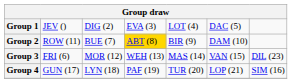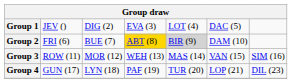Group 2 | column 2: ROW (11) -> FRI (6)
Group 2 | column 5: no background -> lightgrey background
Group 3 | column 2: FRI (6) -> ROW (11)
Group 3 | column 7: DIL (23) -> SIM (16)
Group 4 | column 7: SIM (16) -> DIL (23)
